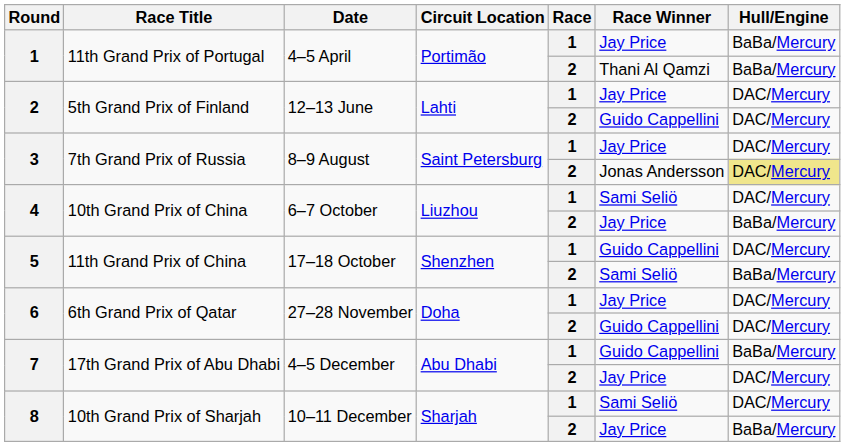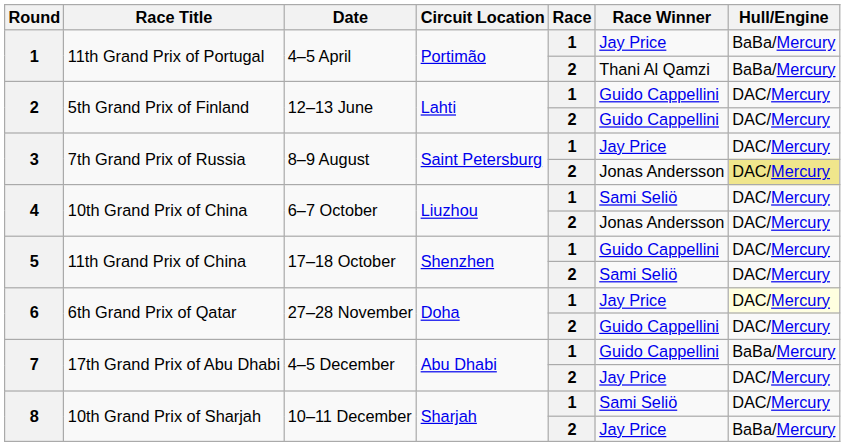row 4 | Race Winner: Jay Price -> Guido Cappellini
row 9 | Race Winner: Jay Price -> Jonas Andersson
row 9 | Hull/Engine: BaBa/Mercury -> DAC/Mercury
row 11 | Hull/Engine: BaBa/Mercury -> DAC/Mercury
row 12 | Hull/Engine: no background -> lightyellow background
